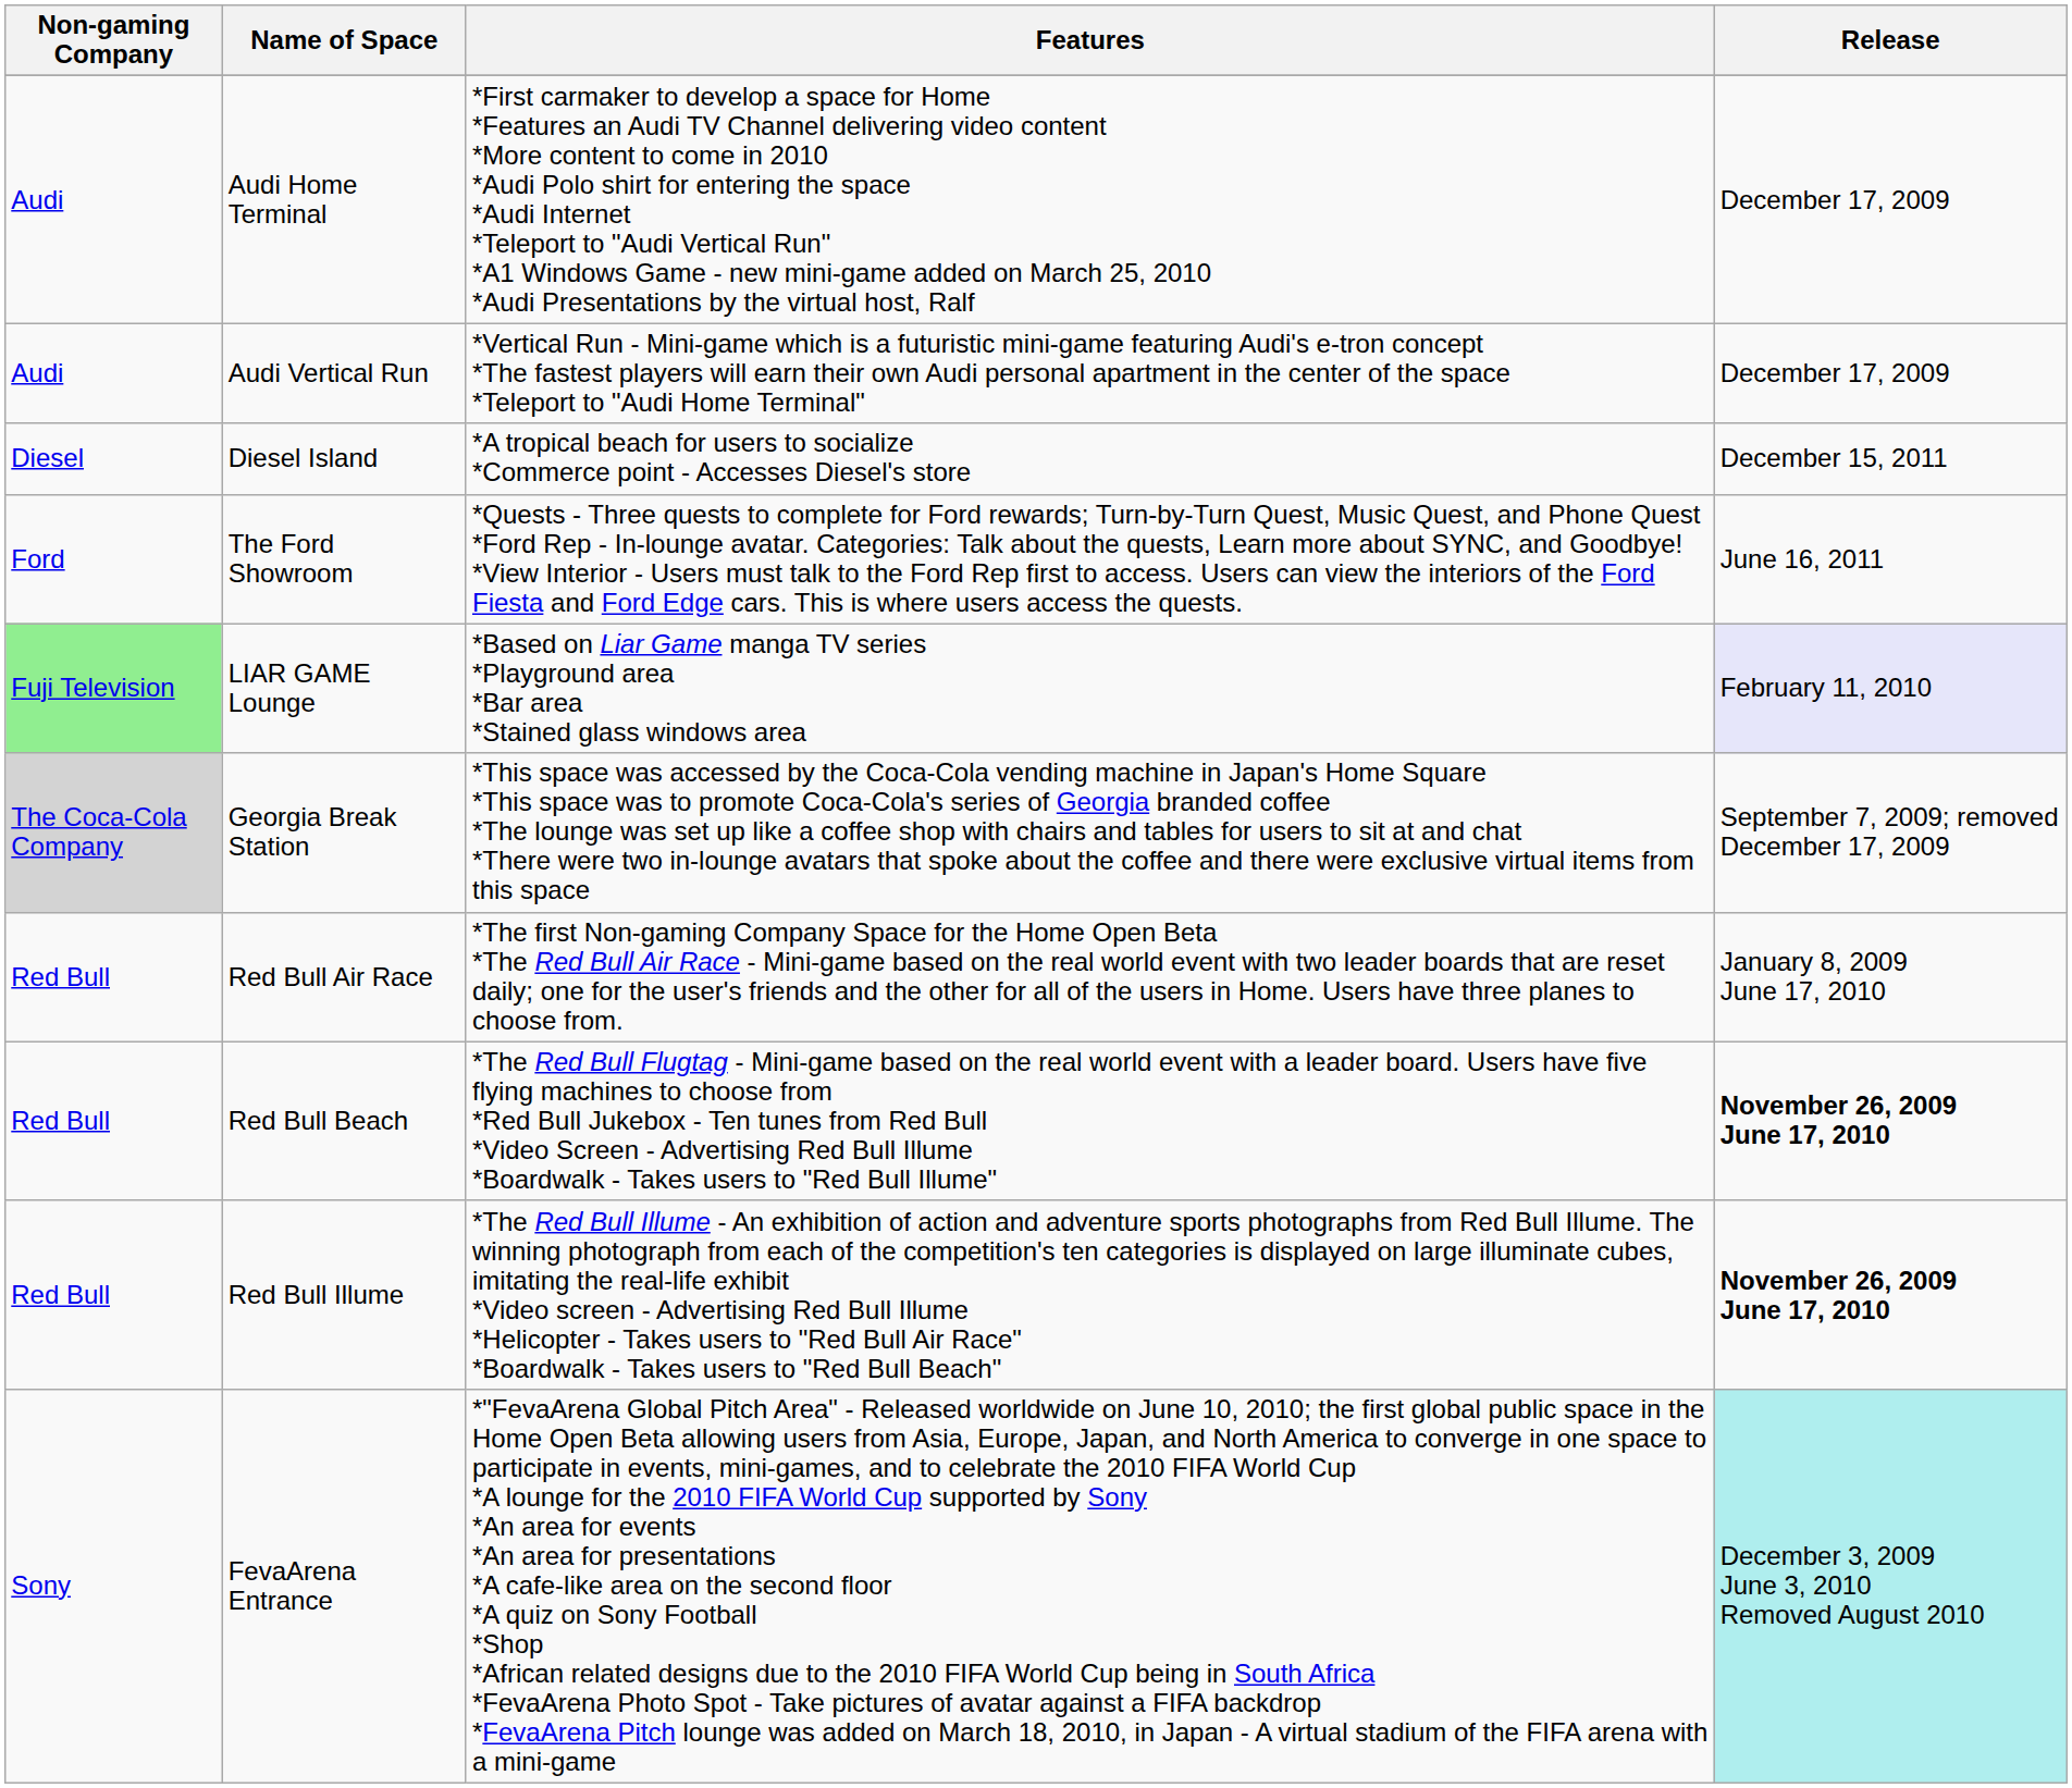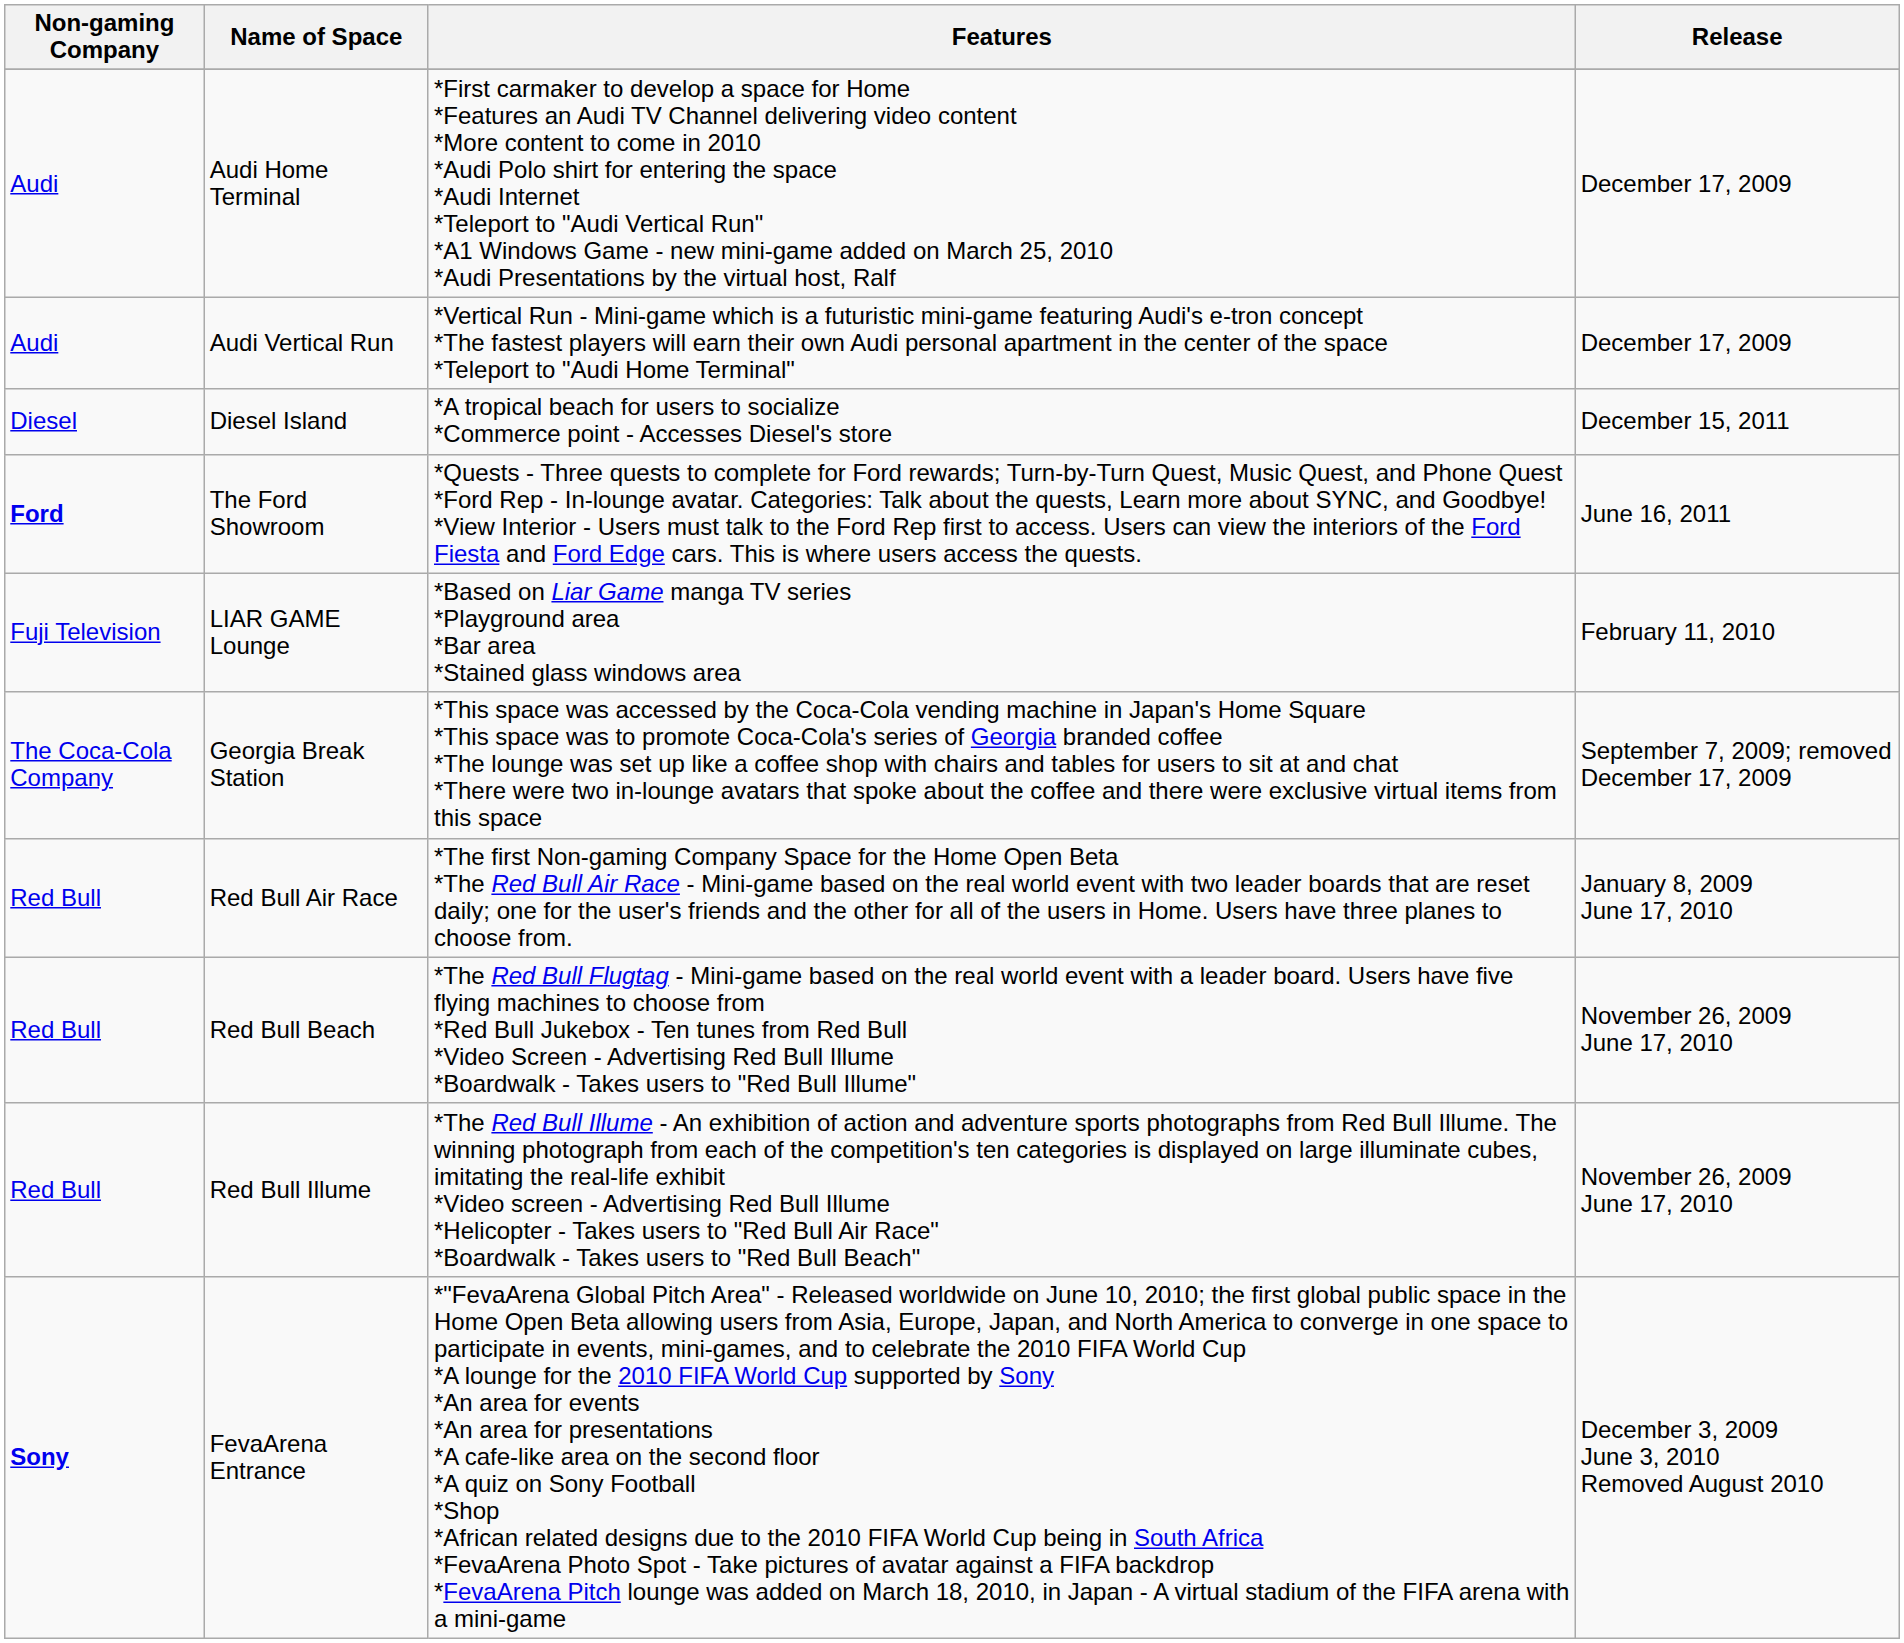The Ford Showroom | Non-gaming Company: normal -> bold
LIAR GAME Lounge | Non-gaming Company: lightgreen background -> no background
LIAR GAME Lounge | Release: lavender background -> no background
Georgia Break Station | Non-gaming Company: lightgrey background -> no background
Red Bull Beach | Release: bold -> normal
Red Bull Illume | Release: bold -> normal
FevaArena Entrance | Non-gaming Company: normal -> bold
FevaArena Entrance | Release: paleturquoise background -> no background
